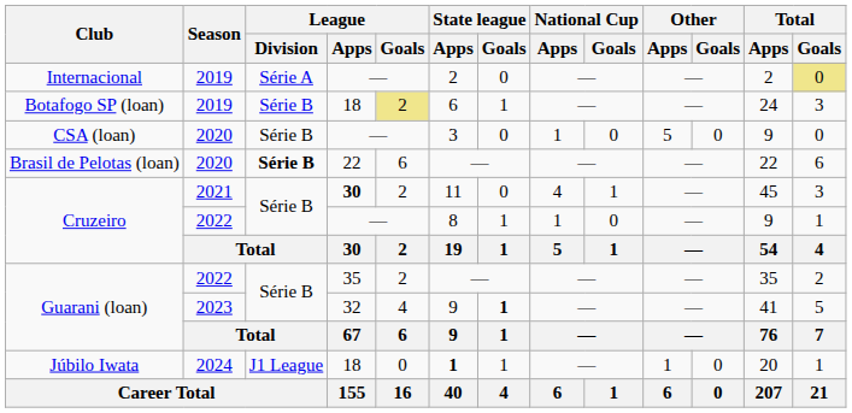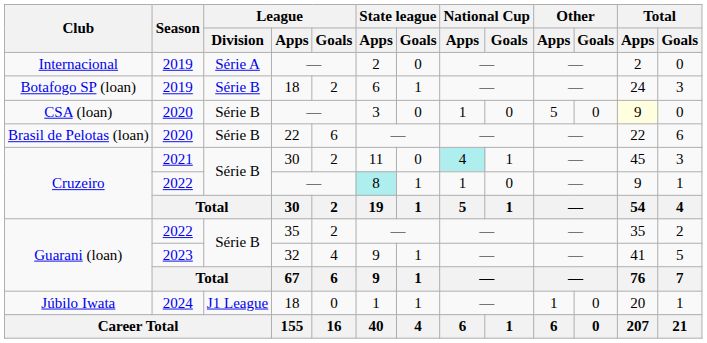Internacional | Total / Goals: khaki background -> no background
Botafogo SP (loan) | League / Goals: khaki background -> no background
CSA (loan) | Total / Apps: no background -> lightyellow background
Brasil de Pelotas (loan) | League / Division: bold -> normal
Cruzeiro / 2021 | League / Apps: bold -> normal
Cruzeiro / 2021 | National Cup / Apps: no background -> paleturquoise background
Cruzeiro / 2022 | State league / Apps: no background -> paleturquoise background
Guarani (loan) / 2023 | State league / Goals: bold -> normal
Júbilo Iwata | State league / Apps: bold -> normal
